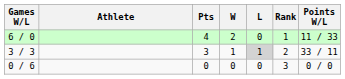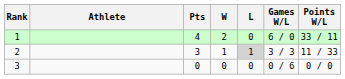columns swapped: Rank <-> Games W/L
row 2 | Points W/L: 11 / 33 -> 33 / 11
row 3 | Points W/L: 33 / 11 -> 11 / 33
